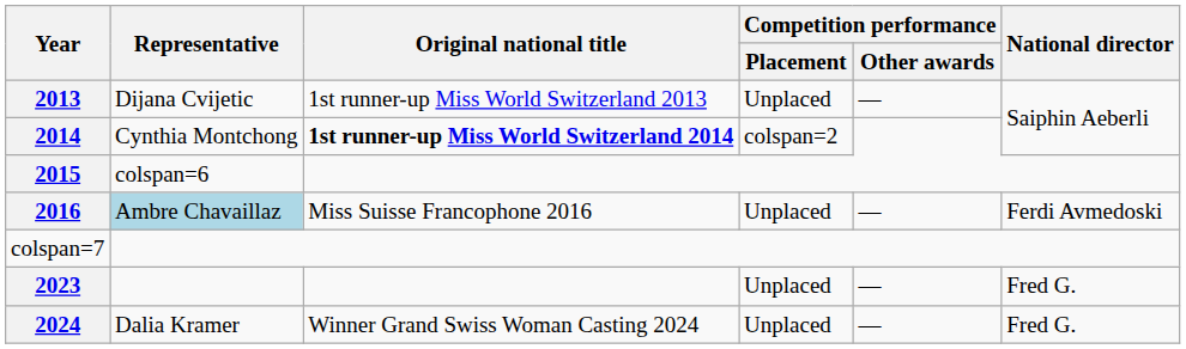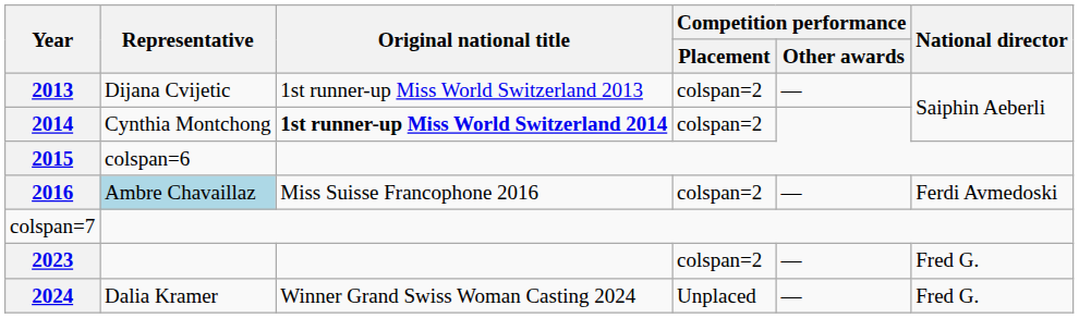2013 | Competition performance / Placement: Unplaced -> colspan=2
2016 | Competition performance / Placement: Unplaced -> colspan=2
2023 | Competition performance / Placement: Unplaced -> colspan=2
